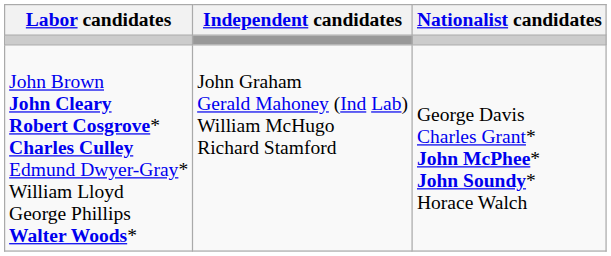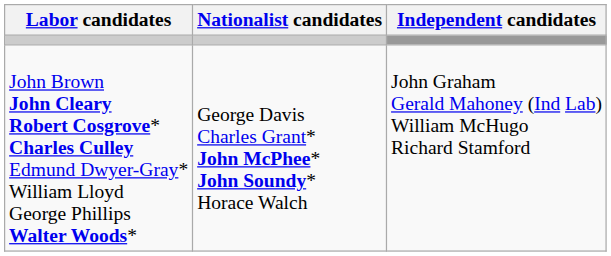columns swapped: Nationalist candidates <-> Independent candidates
